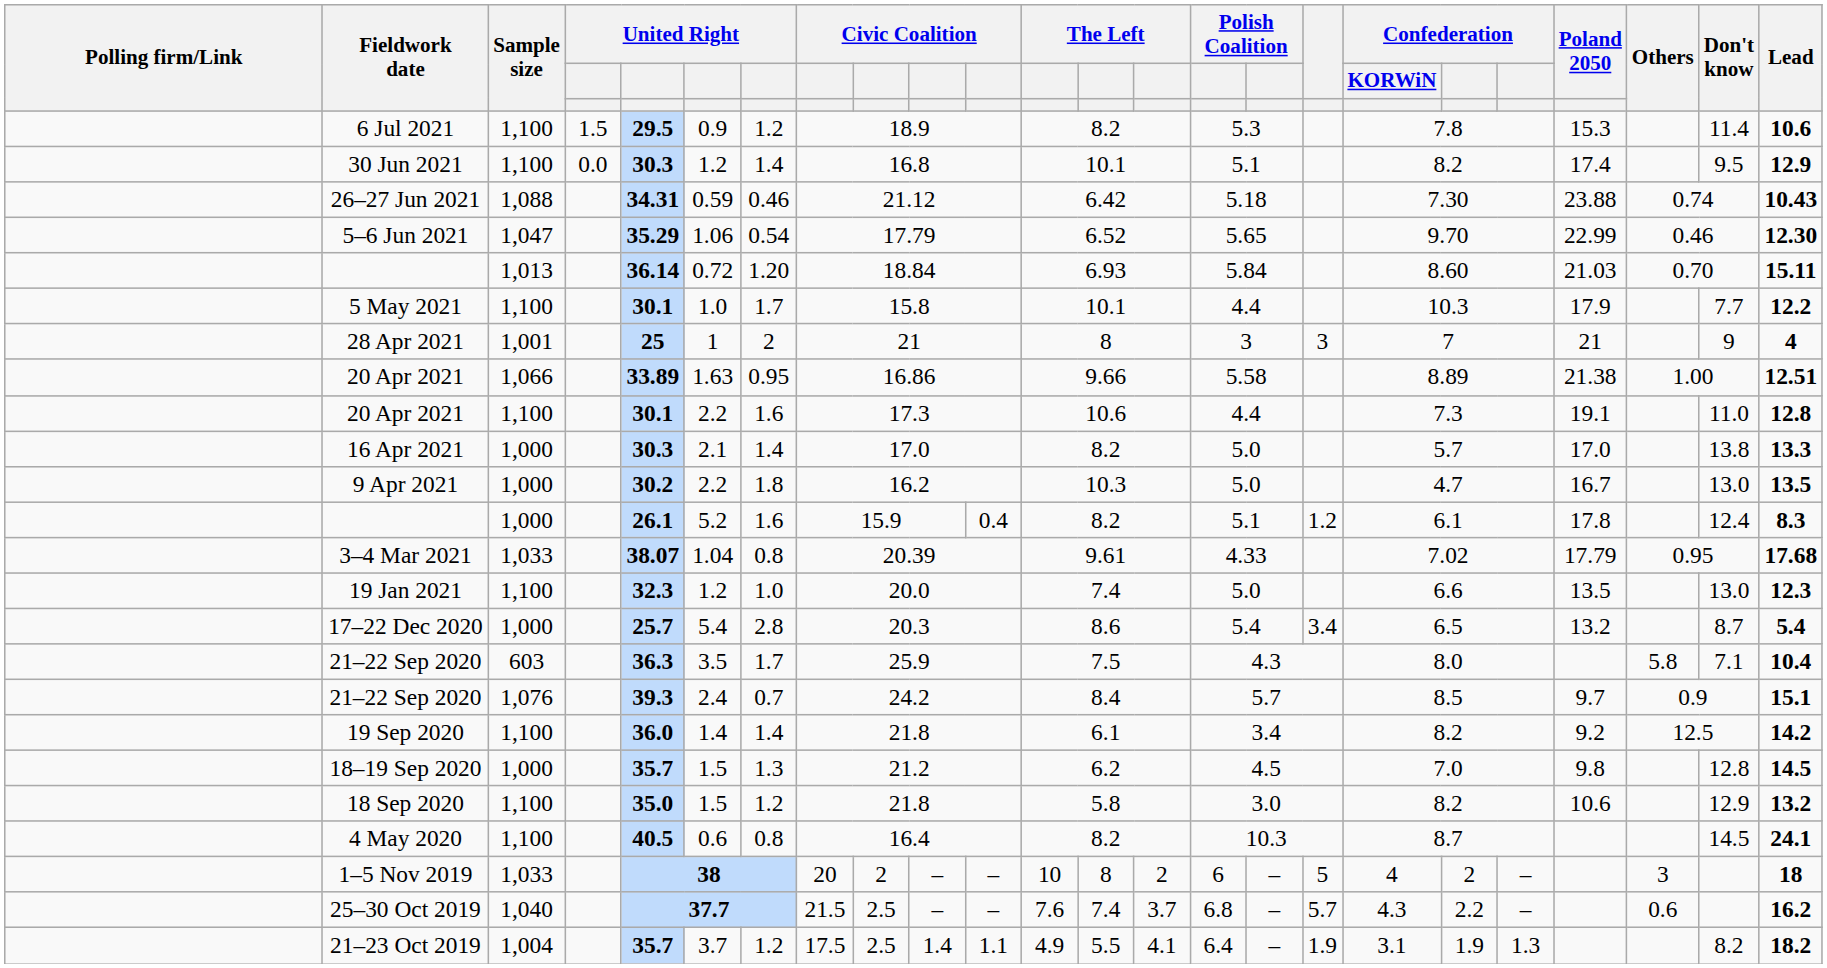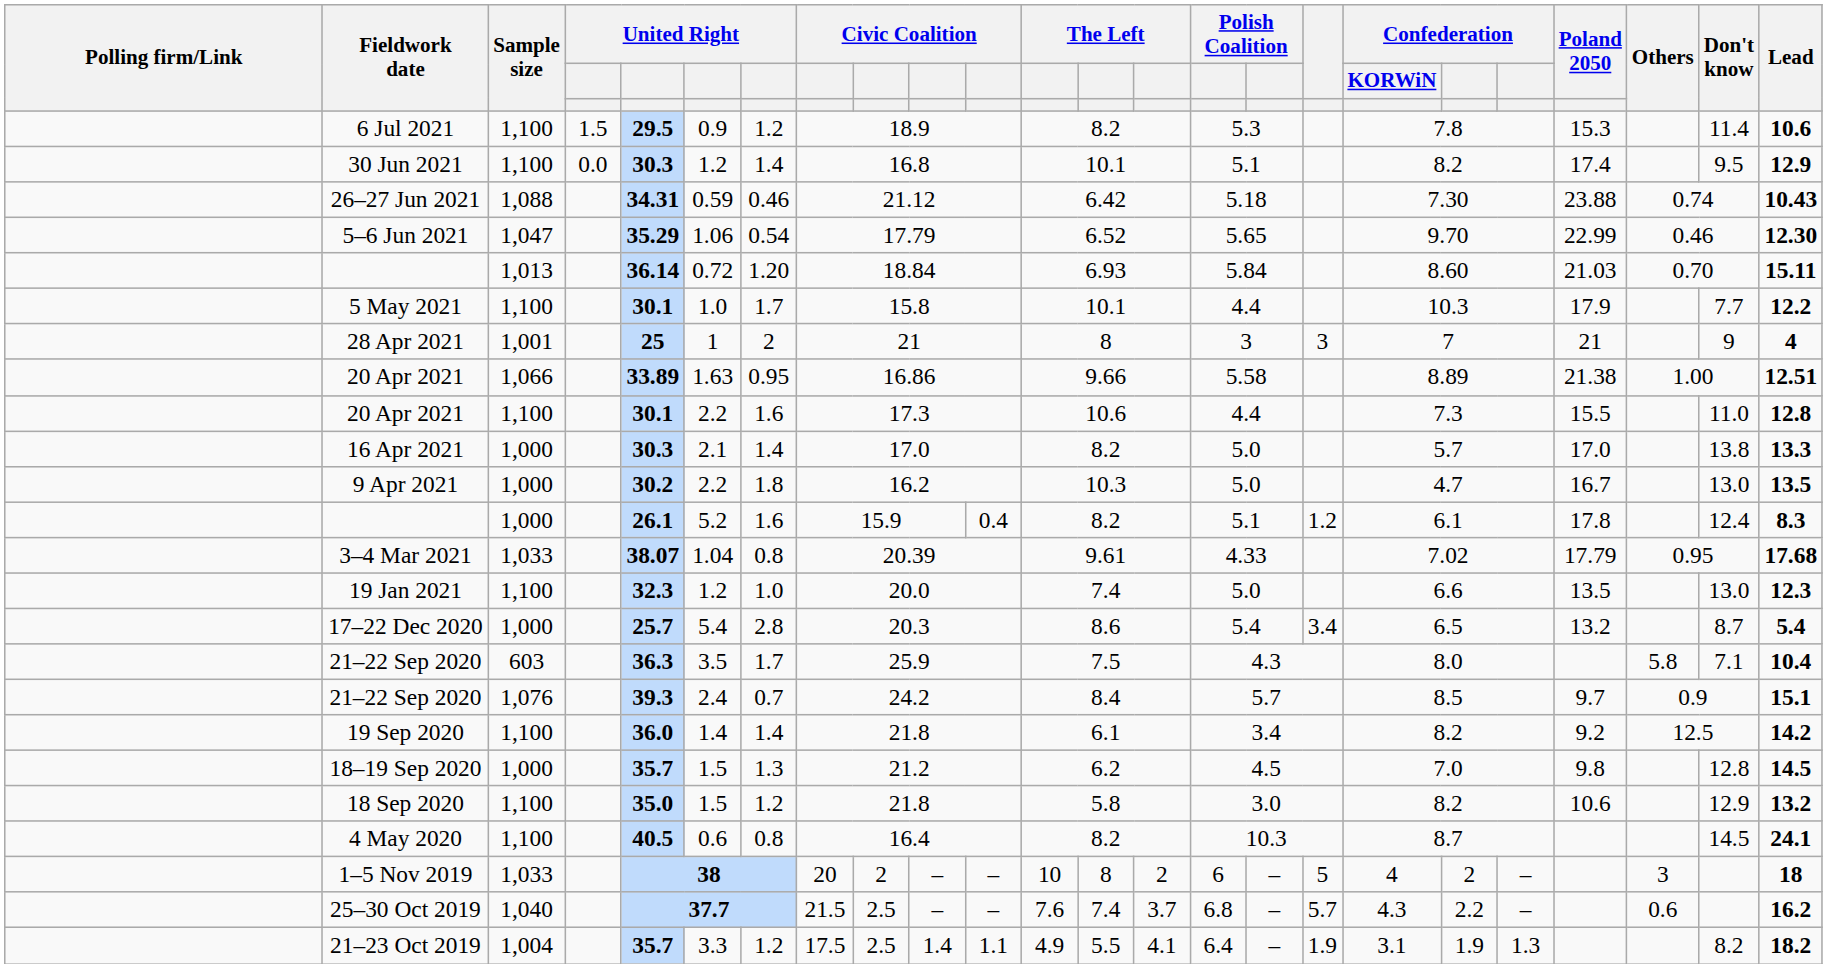20 Apr 2021 / 1,100 | Poland 2050: 19.1 -> 15.5
21–23 Oct 2019 | column 6: 3.7 -> 3.3
